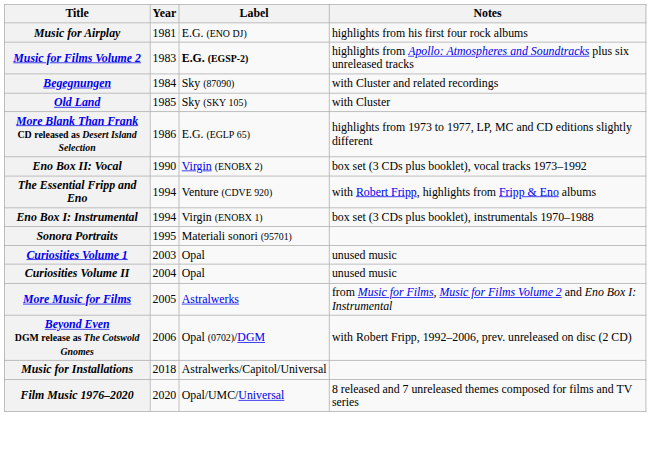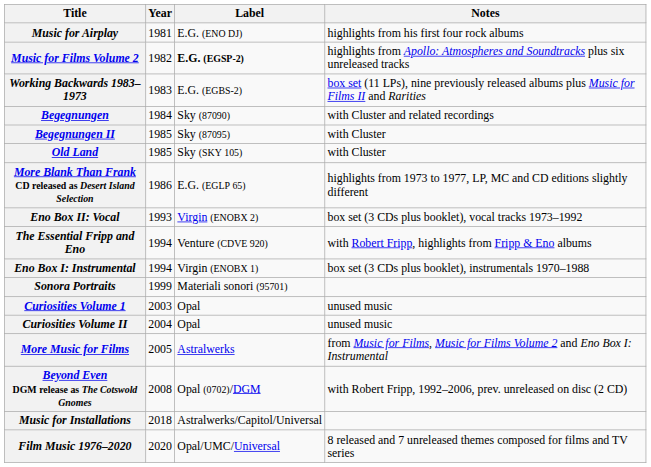Music for Films Volume 2 | Year: 1983 -> 1982
+ row: Working Backwards 1983–1973 | 1983 | E.G. (EGBS-2) | box set (11 LPs), nine previously released albums plus Music for Films II and Rarities
+ row: Begegnungen II | 1985 | Sky (87095) | with Cluster
Eno Box II: Vocal | Year: 1990 -> 1993
Sonora Portraits | Year: 1995 -> 1999
Beyond Even DGM release as The Cotswold Gnomes | Year: 2006 -> 2008
